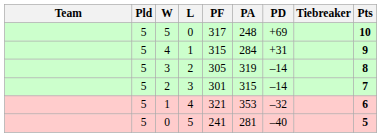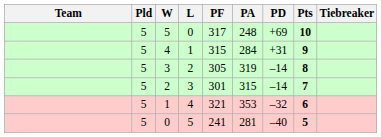columns swapped: Pts <-> Tiebreaker
